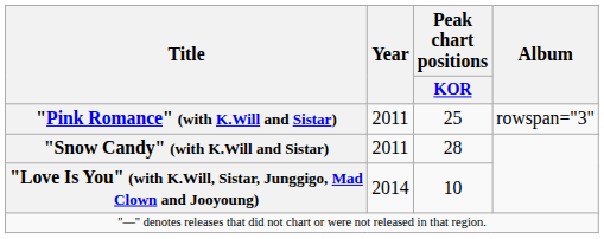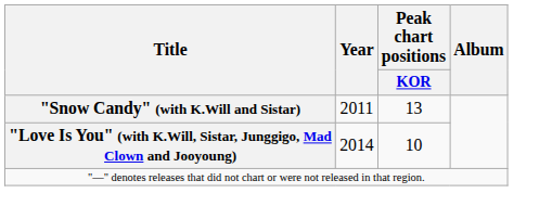- row: "Pink Romance" (with K.Will and Sistar) | 2011 | 25 | rowspan="3"
"Snow Candy" (with K.Will and Sistar) | Peak chart positions / KOR: 28 -> 13
